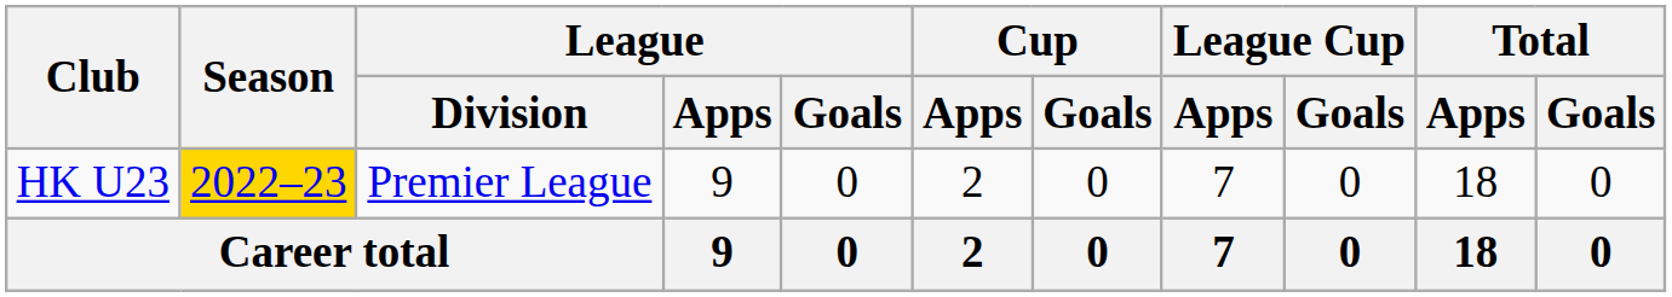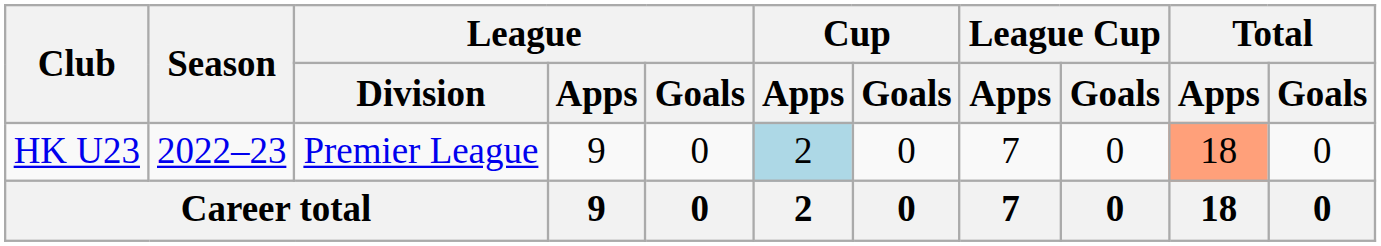HK U23 | Season: gold background -> no background
HK U23 | Cup / Apps: no background -> lightblue background
HK U23 | Total / Apps: no background -> lightsalmon background
